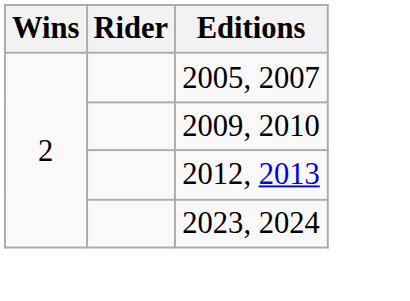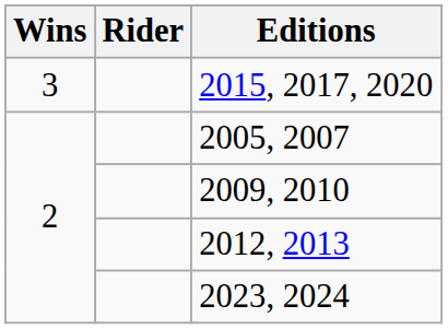+ row: 3 | 2015, 2017, 2020
